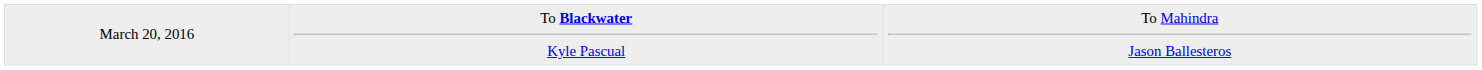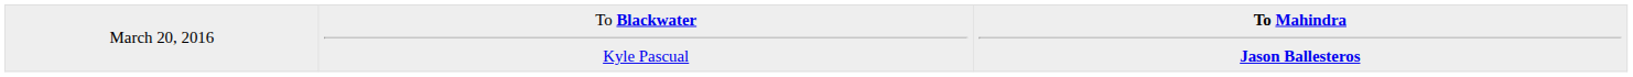March 20, 2016 | column 3: normal -> bold
